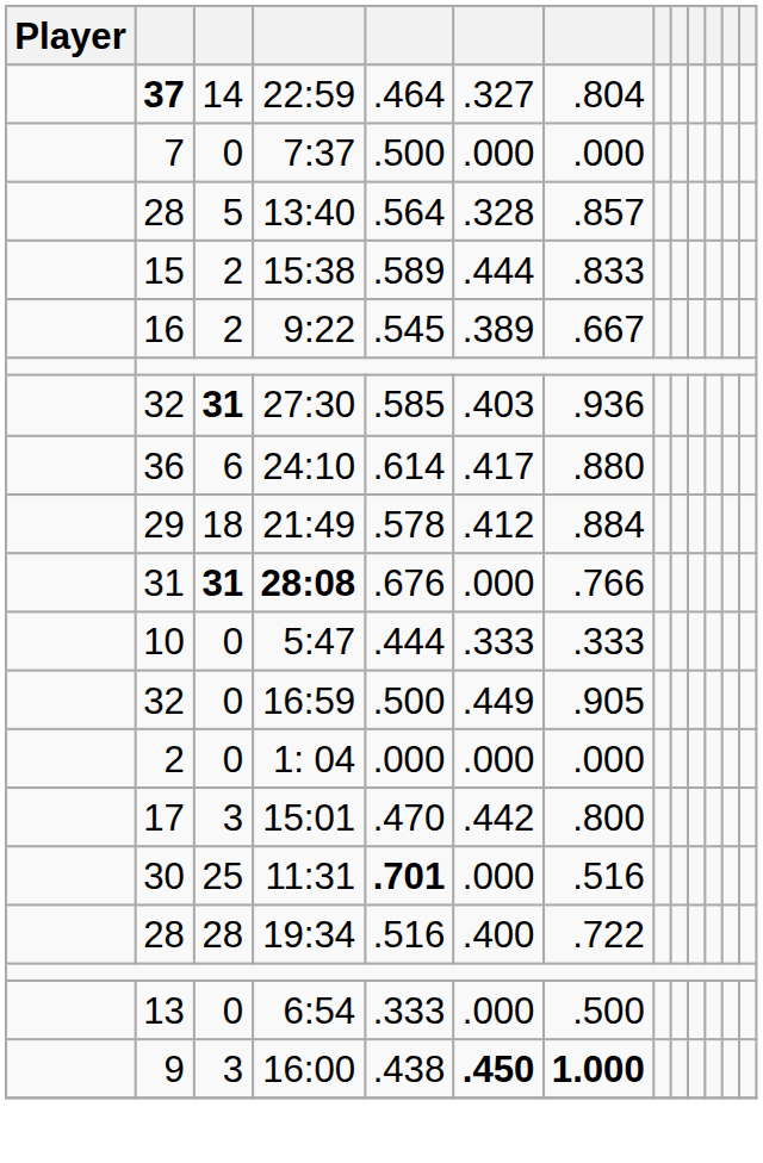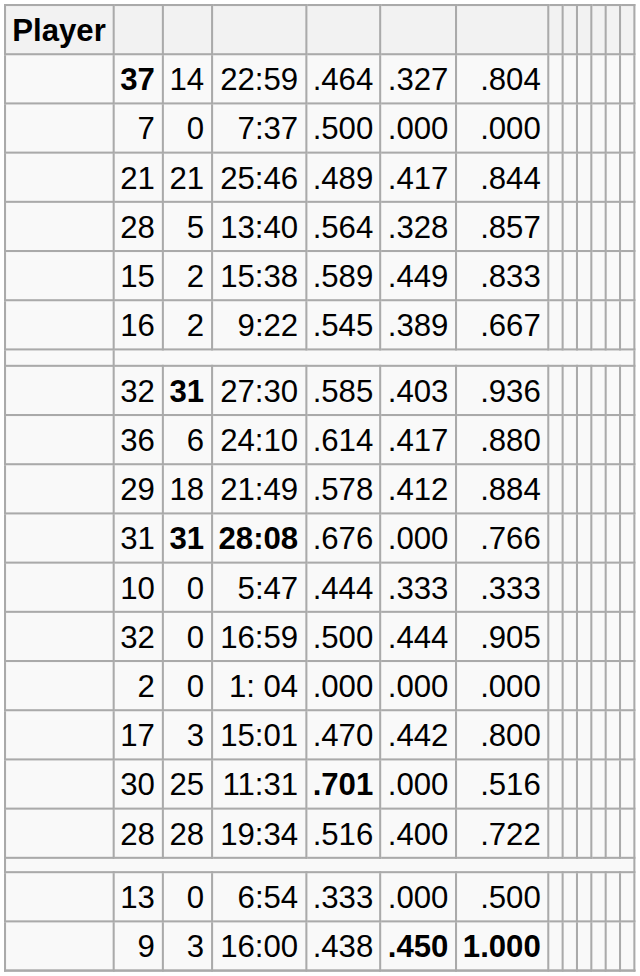+ row: 21 | 21 | 25:46 | .489 | .417 | .844
15:38 | column 6: .444 -> .449
16:59 | column 6: .449 -> .444
